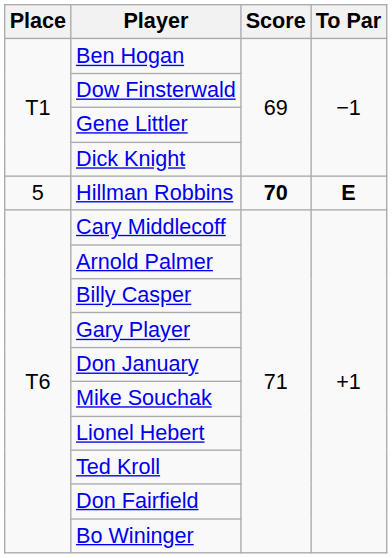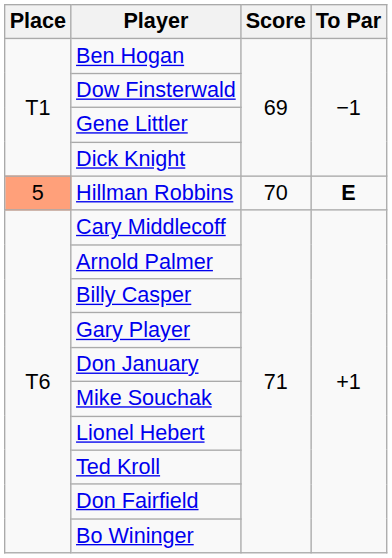Hillman Robbins | Place: no background -> lightsalmon background
Hillman Robbins | Score: bold -> normal
